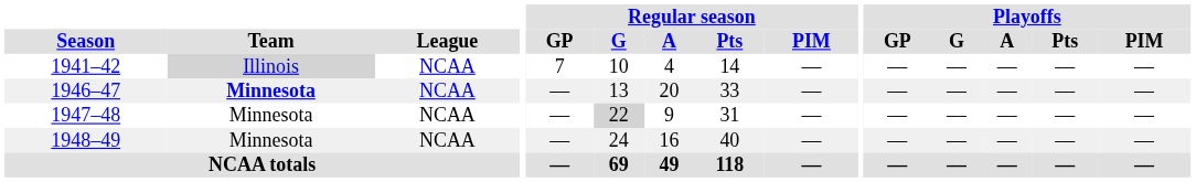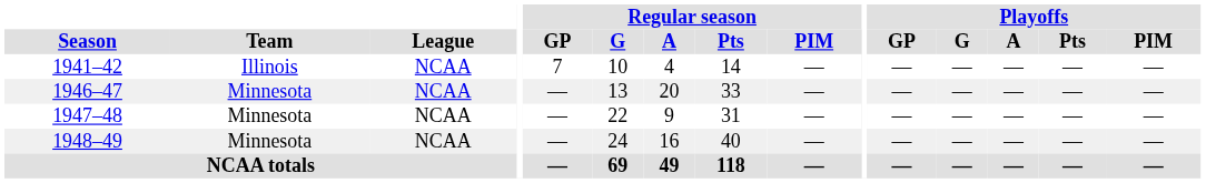1941–42 | Team: lightgrey background -> no background
1946–47 | Team: bold -> normal
1947–48 | Regular season / G: lightgrey background -> no background
